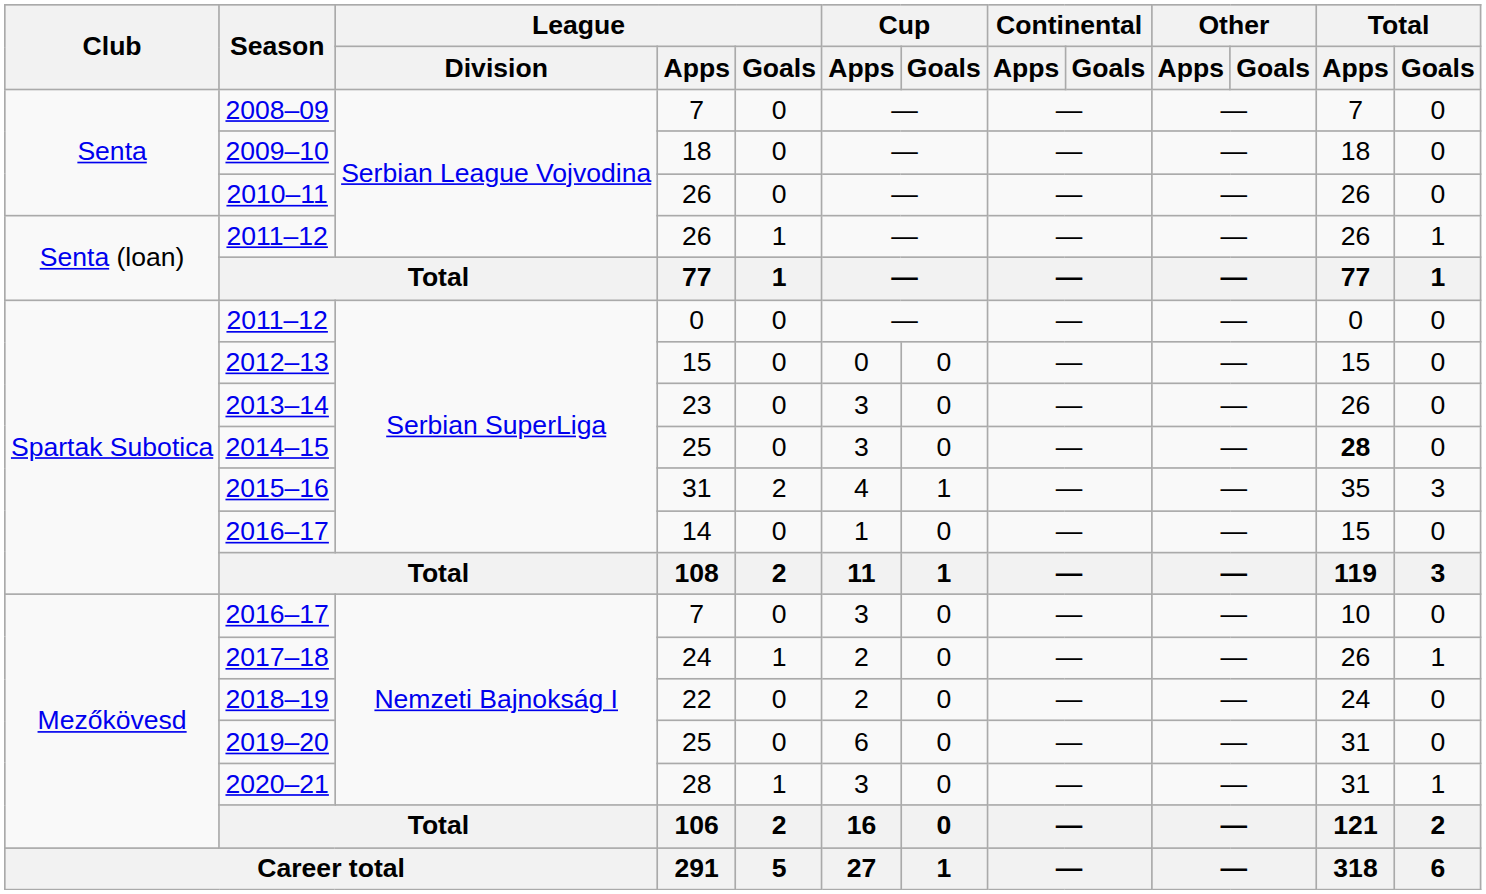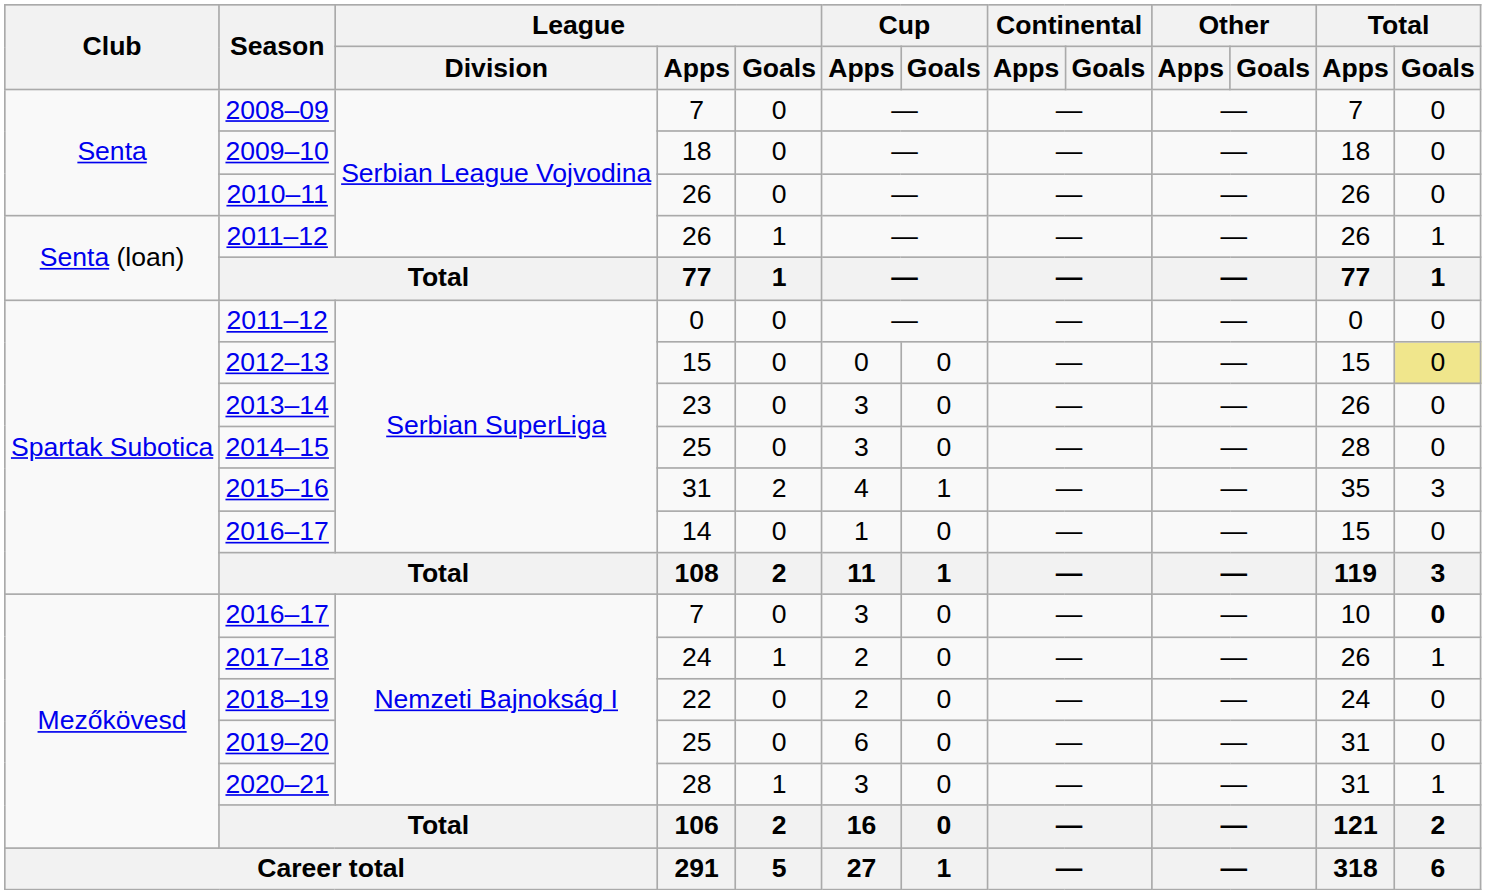2012–13 | Total / Goals: no background -> khaki background
2014–15 | Total / Apps: bold -> normal
2016–17 / 7 | Total / Goals: normal -> bold
